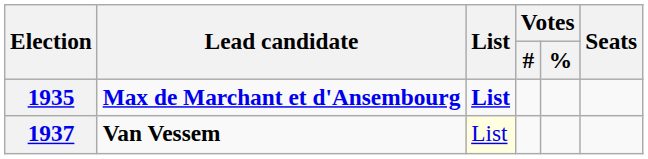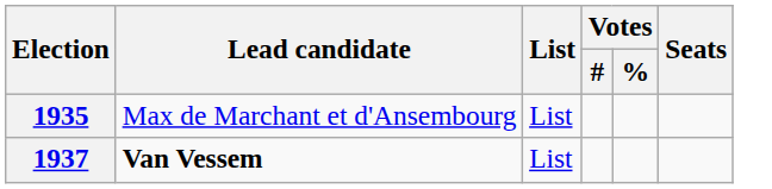1935 | Lead candidate: bold -> normal
1935 | List: bold -> normal
1937 | List: lightyellow background -> no background
